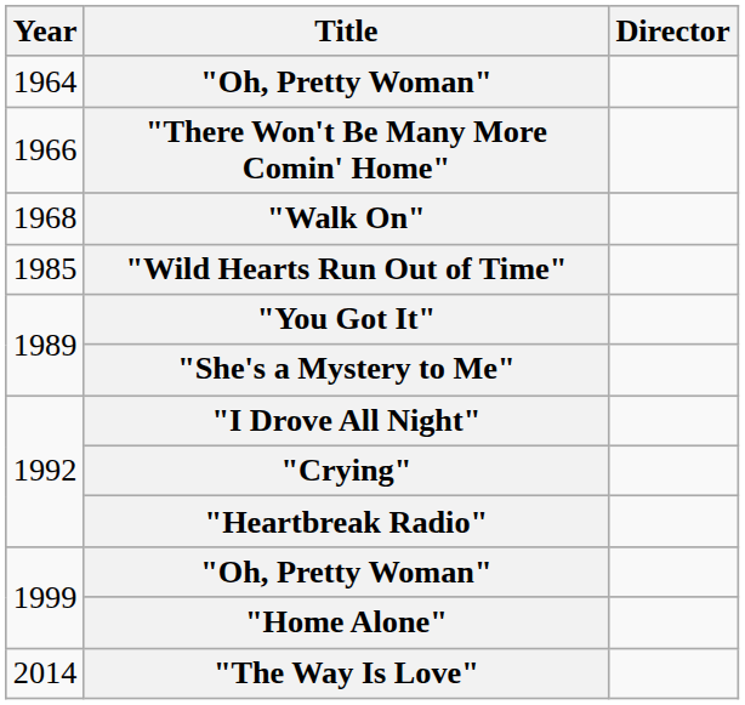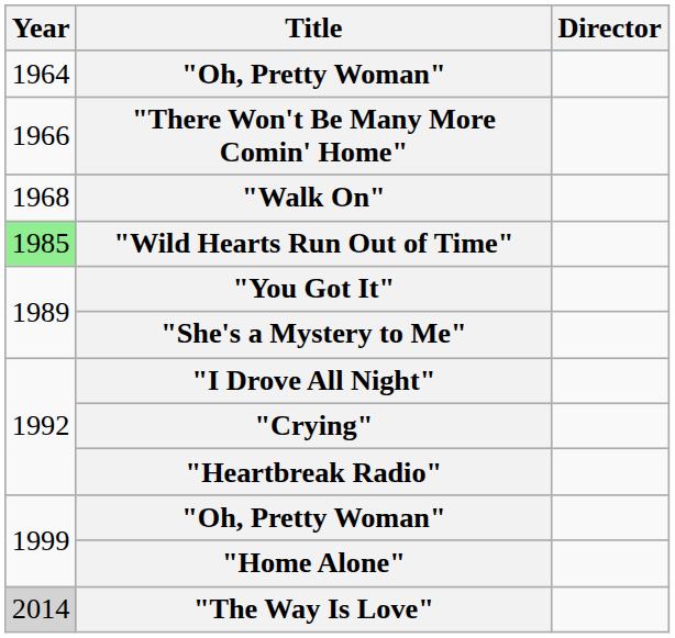"Wild Hearts Run Out of Time" | Year: no background -> lightgreen background
"The Way Is Love" | Year: no background -> lightgrey background
